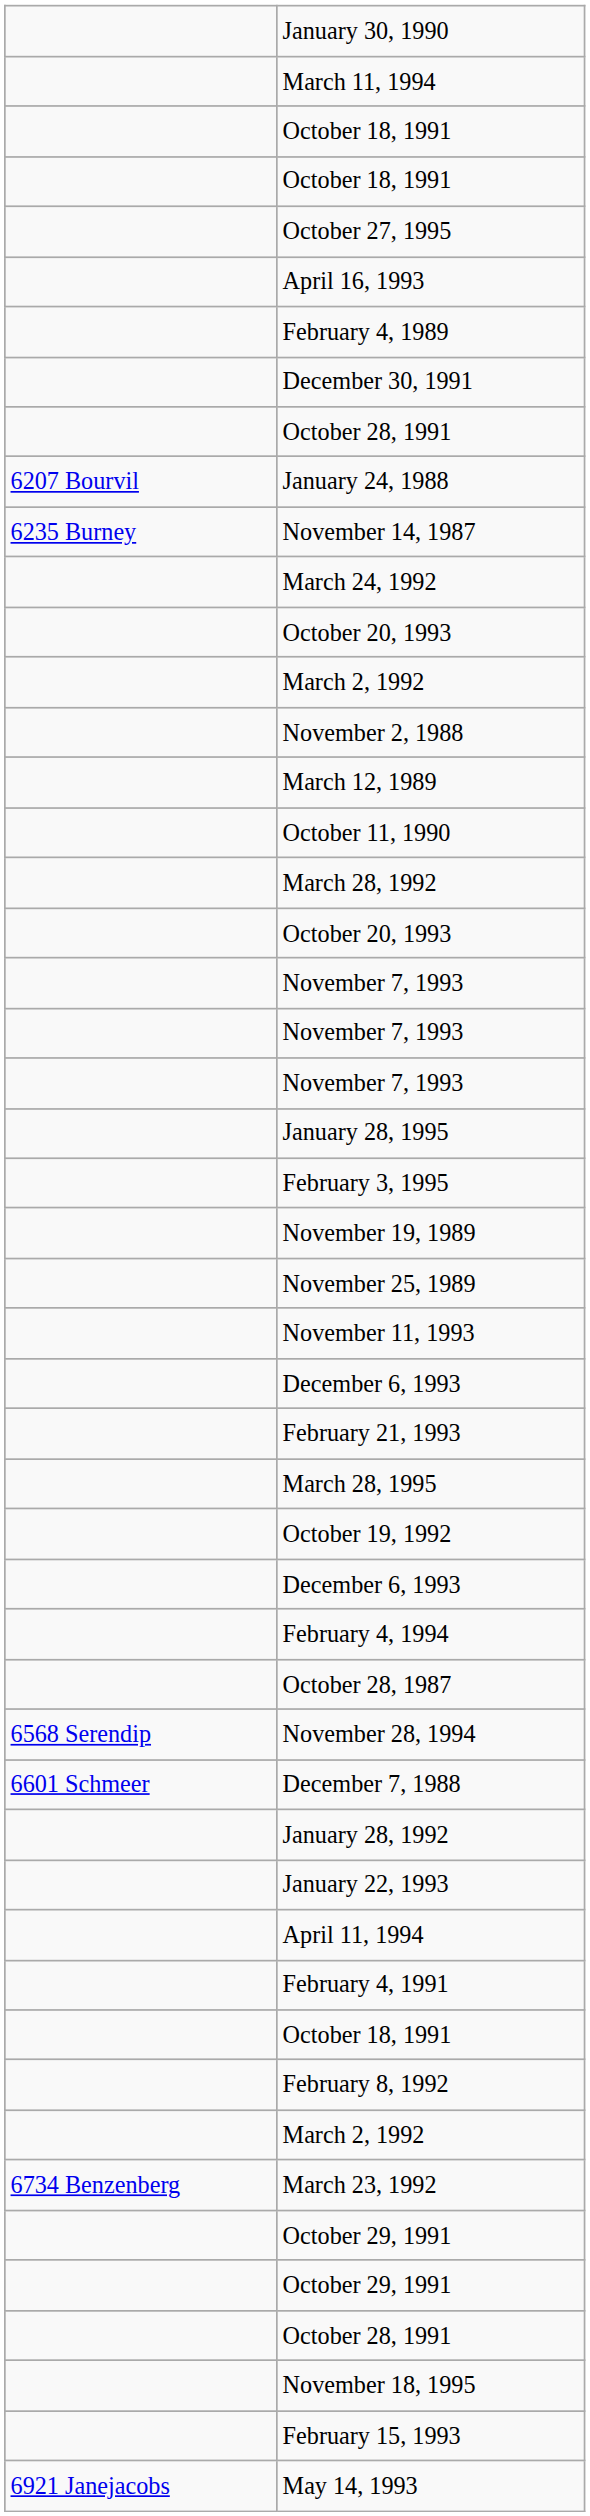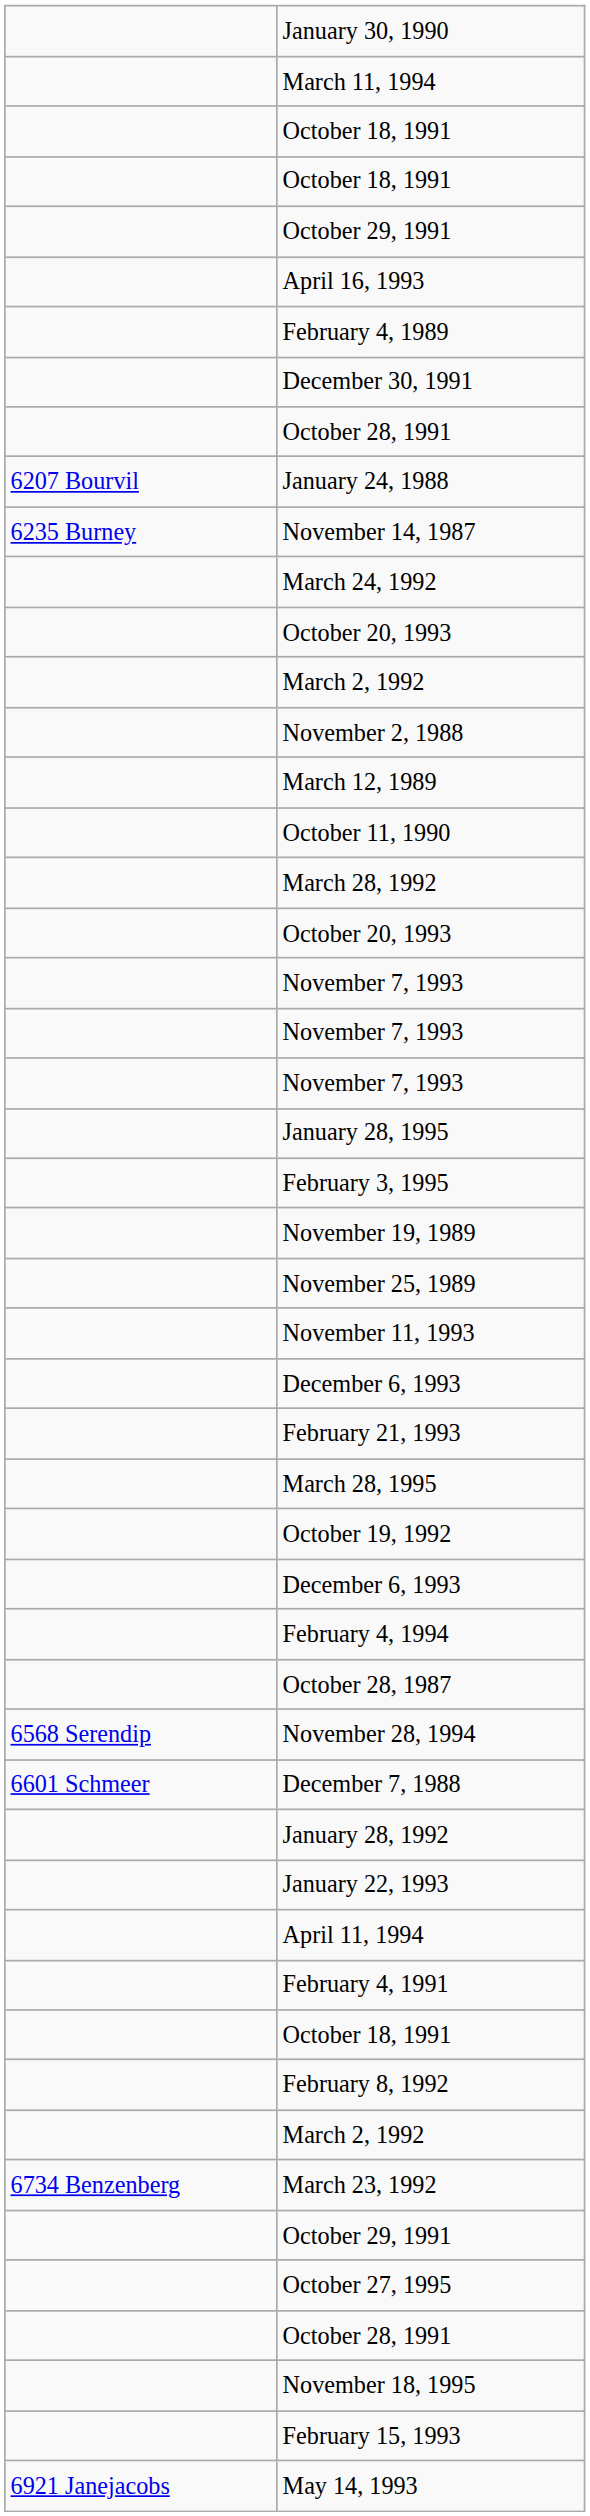row 5 | column 2: October 27, 1995 -> October 29, 1991
row 46 | column 2: October 29, 1991 -> October 27, 1995
